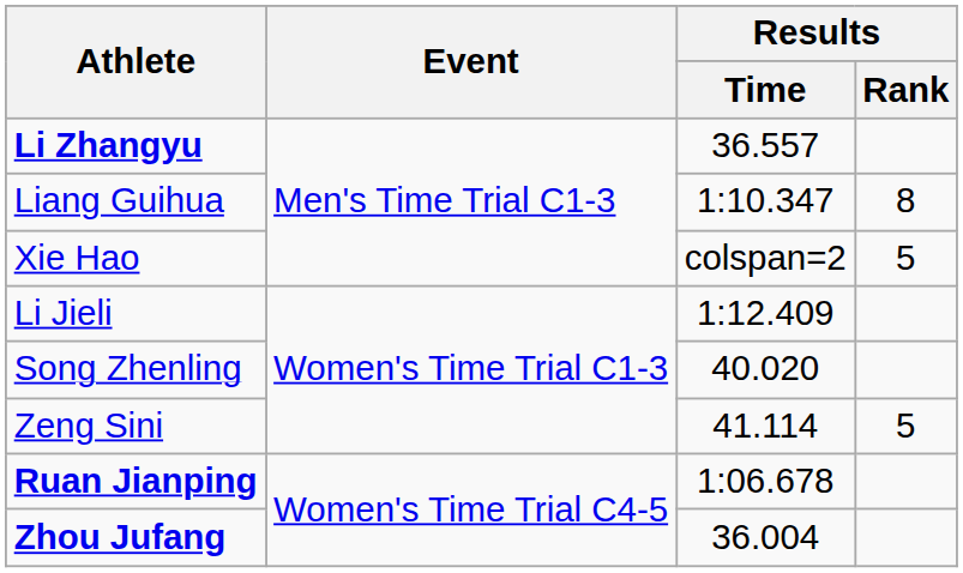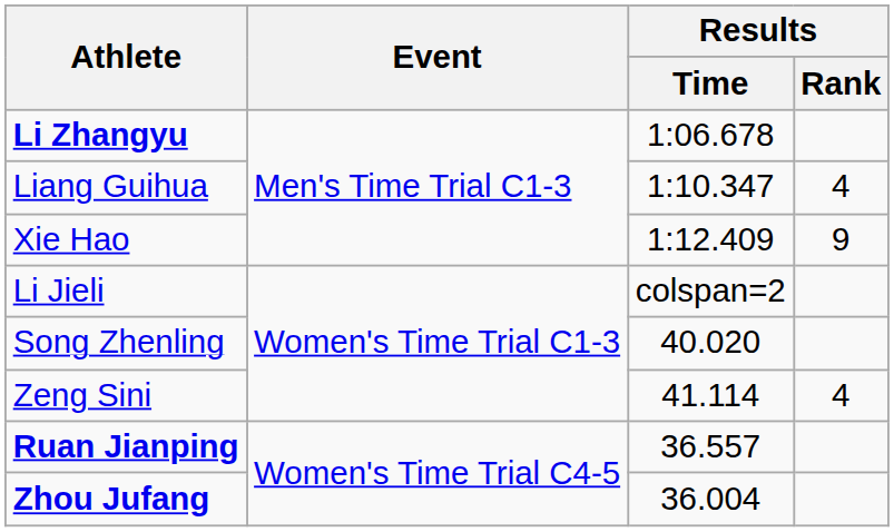Li Zhangyu | Results / Time: 36.557 -> 1:06.678
Liang Guihua | Results / Rank: 8 -> 4
Xie Hao | Results / Time: colspan=2 -> 1:12.409
Xie Hao | Results / Rank: 5 -> 9
Li Jieli | Results / Time: 1:12.409 -> colspan=2
Zeng Sini | Results / Rank: 5 -> 4
Ruan Jianping | Results / Time: 1:06.678 -> 36.557
